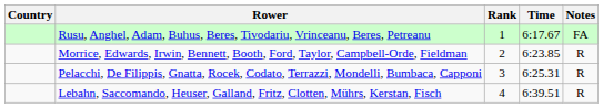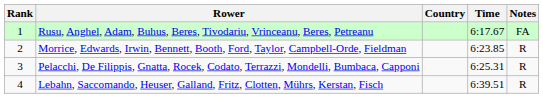columns swapped: Rank <-> Country
